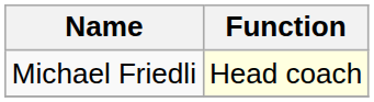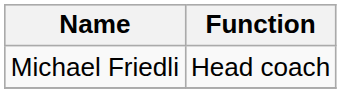Michael Friedli | Function: lightyellow background -> no background
